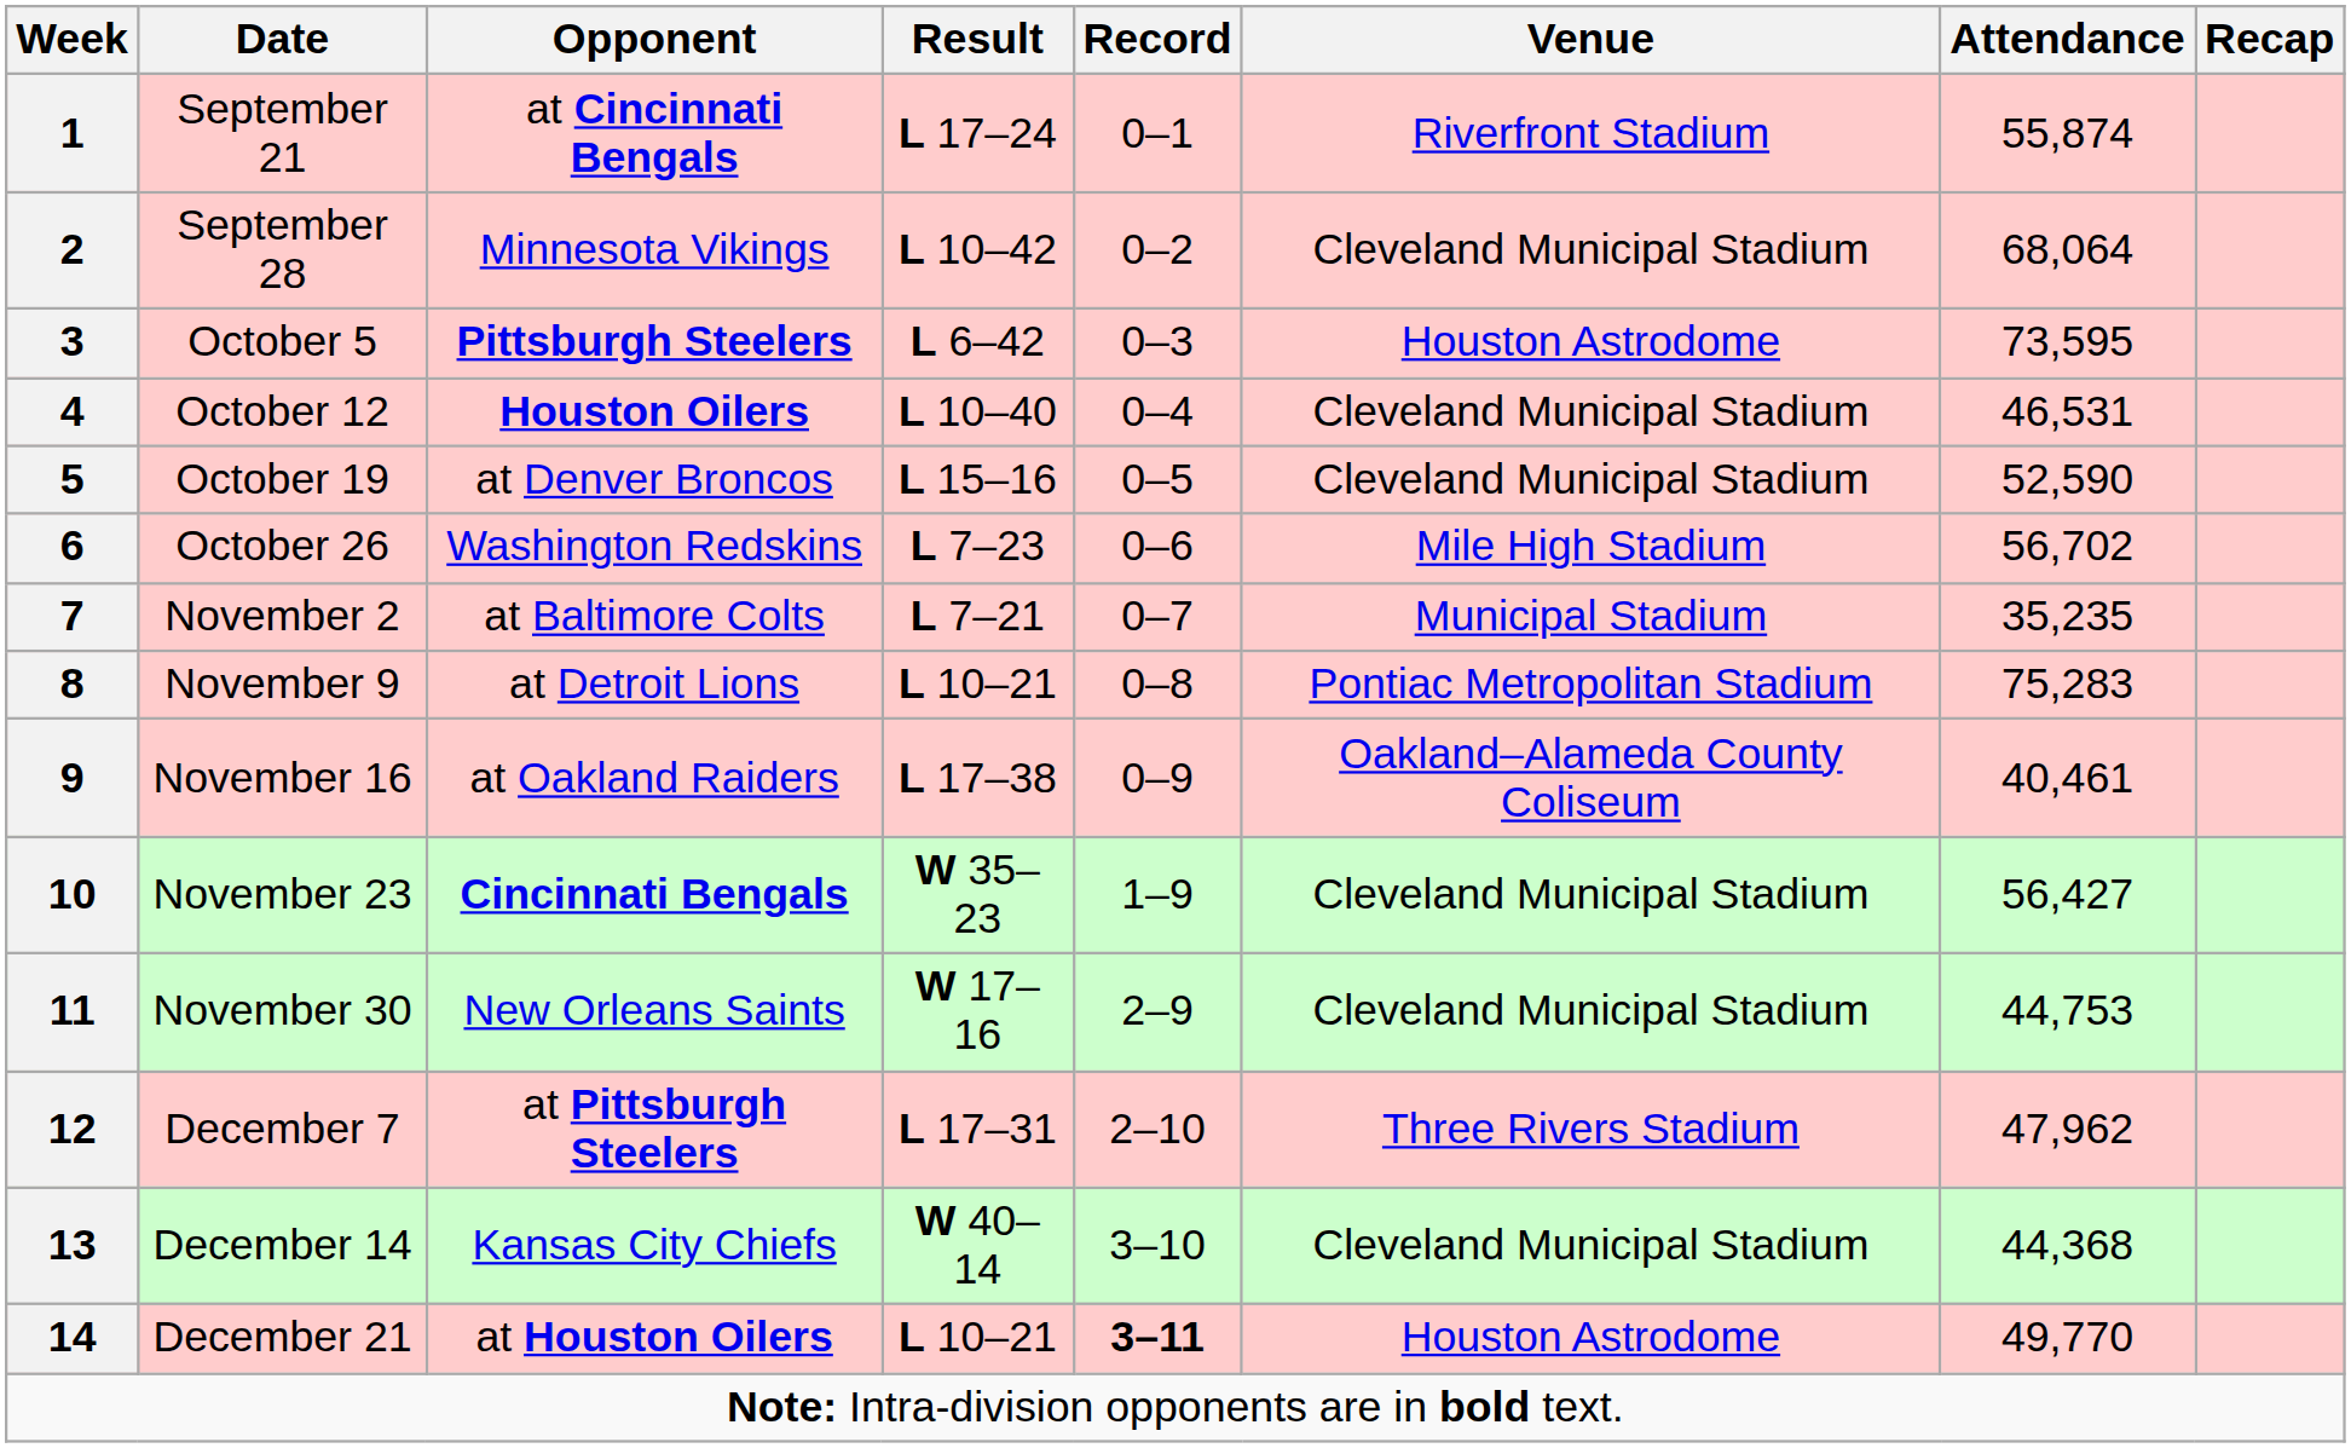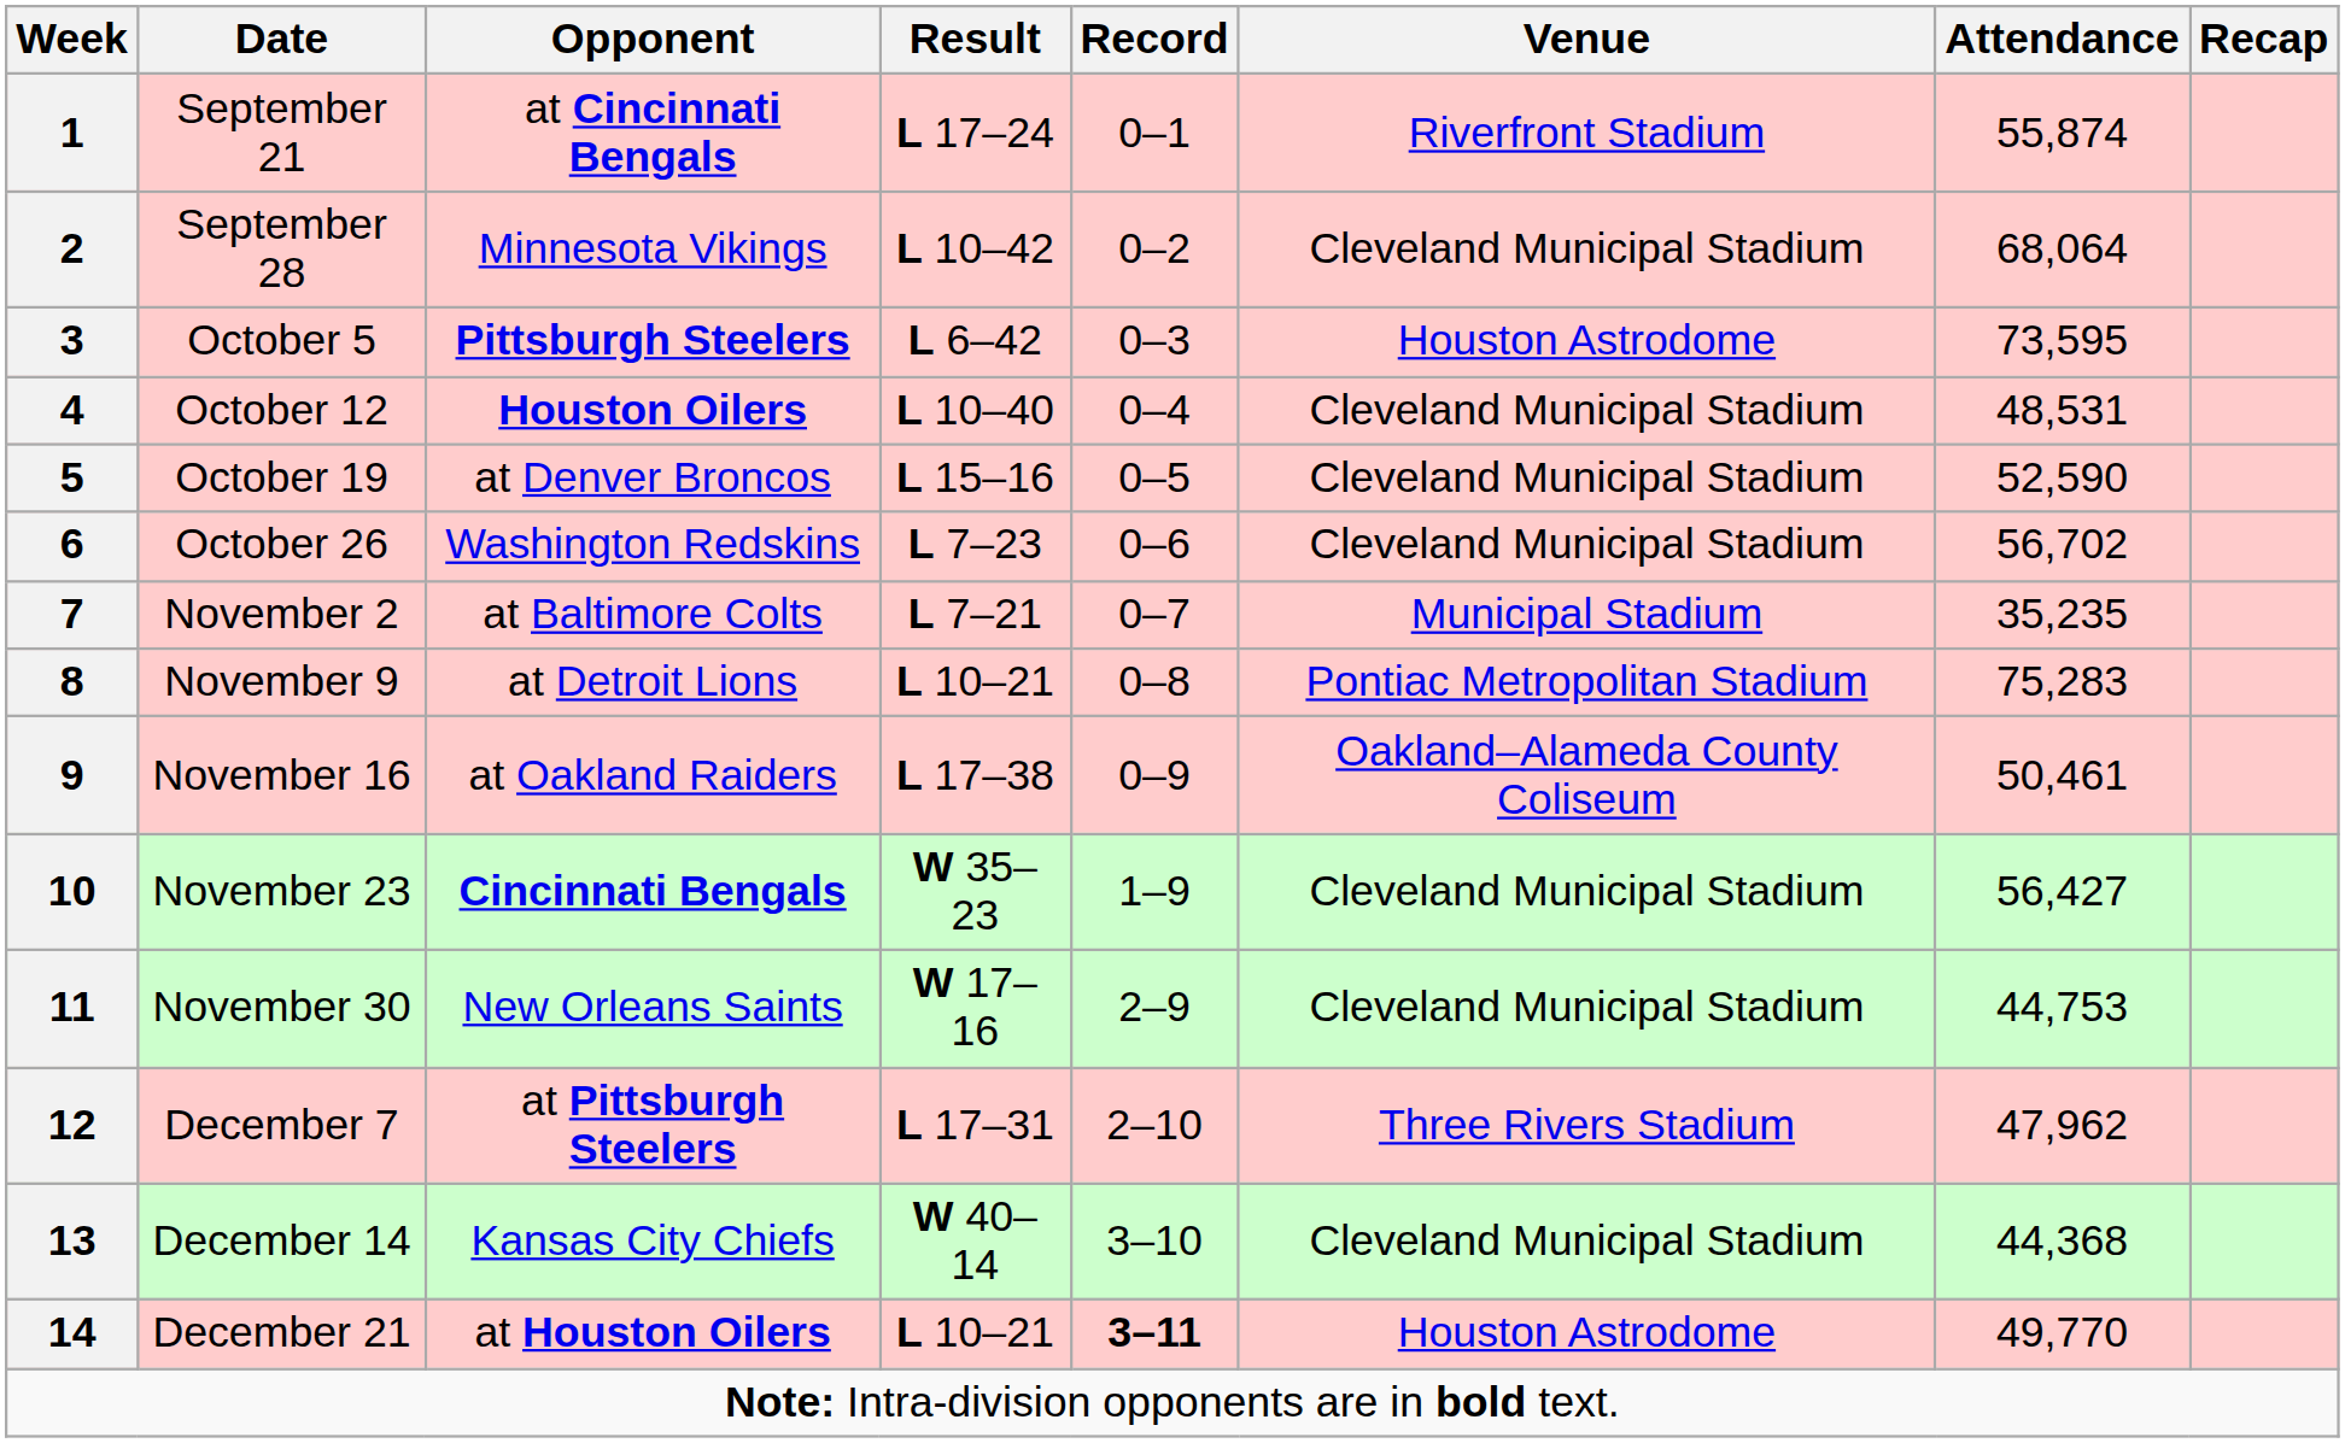4 | Attendance: 46,531 -> 48,531
6 | Venue: Mile High Stadium -> Cleveland Municipal Stadium
9 | Attendance: 40,461 -> 50,461
